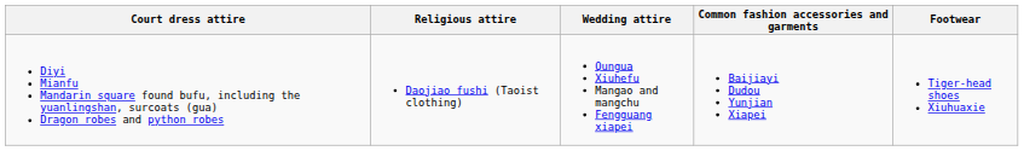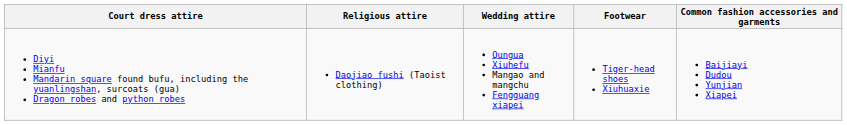columns swapped: Common fashion accessories and garments <-> Footwear
